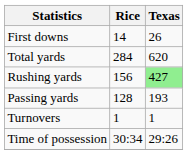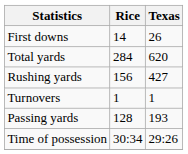Rushing yards | Texas: lightgreen background -> no background
rows swapped: Passing yards <-> Turnovers
